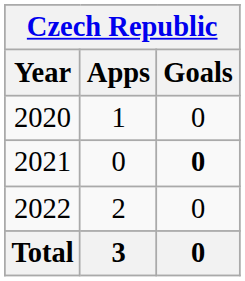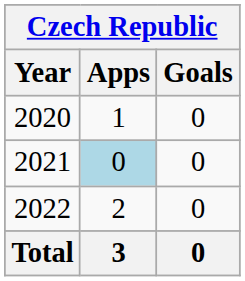2021 | Apps: no background -> lightblue background
2021 | Goals: bold -> normal
